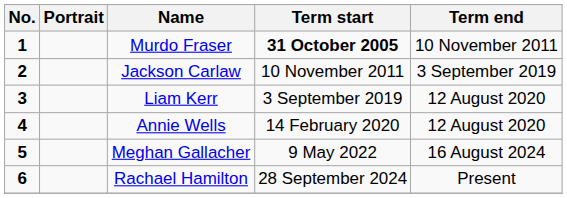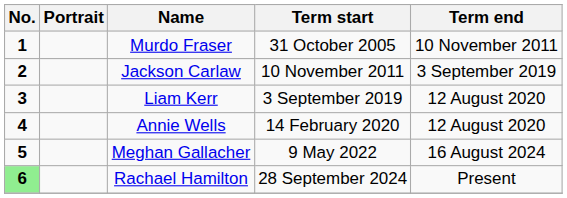Murdo Fraser | Term start: bold -> normal
Rachael Hamilton | No.: no background -> lightgreen background
